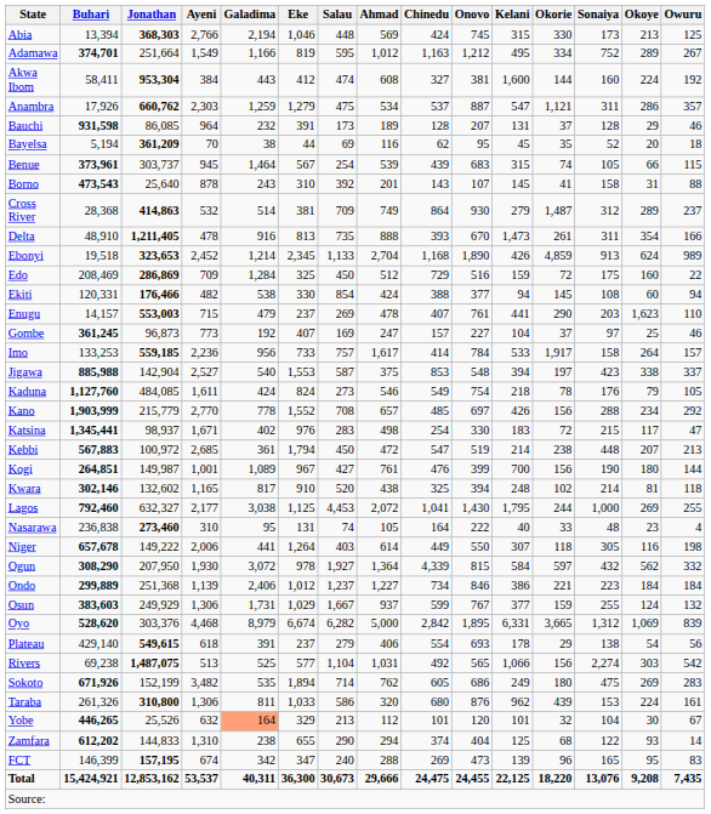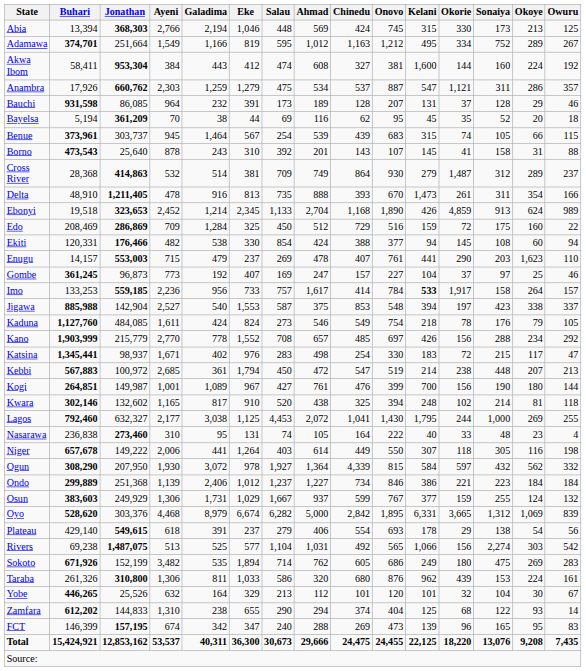Imo | Kelani: normal -> bold
Yobe | Galadima: lightsalmon background -> no background
